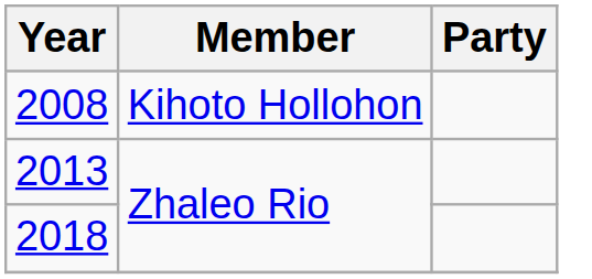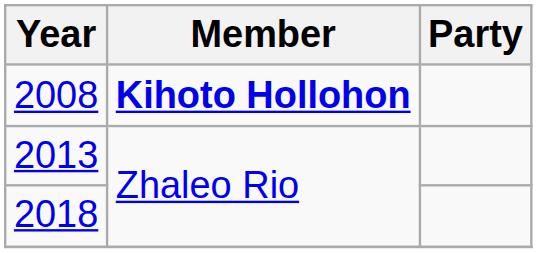2008 | Member: normal -> bold
